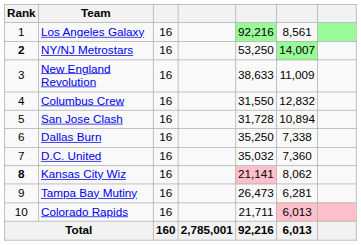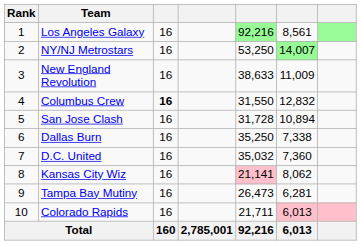NY/NJ Metrostars | Rank: bold -> normal
Columbus Crew | column 3: normal -> bold
Kansas City Wiz | Rank: bold -> normal
